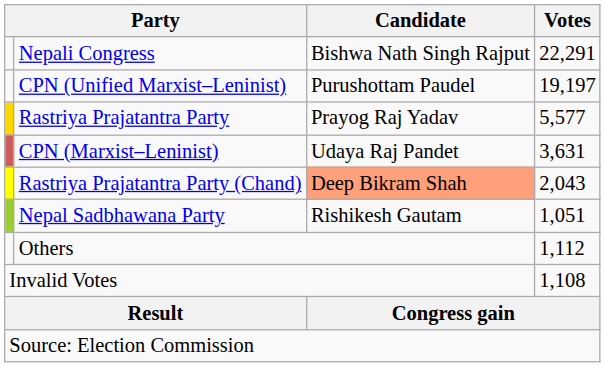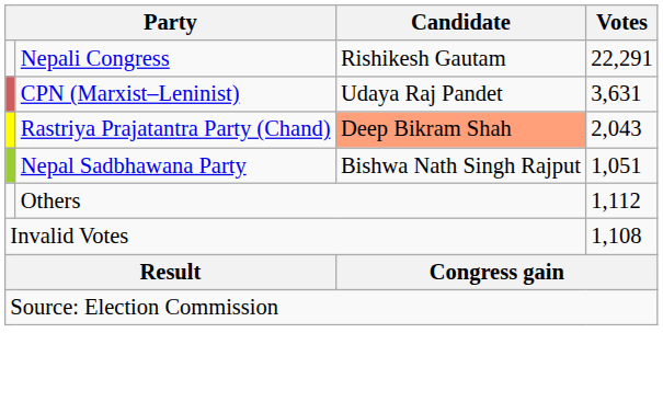Nepali Congress | Candidate: Bishwa Nath Singh Rajput -> Rishikesh Gautam
- row: CPN (Unified Marxist–Leninist) | Purushottam Paudel | 19,197
- row: Rastriya Prajatantra Party | Prayog Raj Yadav | 5,577
Nepal Sadbhawana Party | Candidate: Rishikesh Gautam -> Bishwa Nath Singh Rajput
